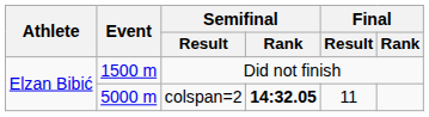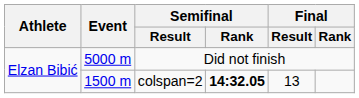Did not finish | Event: 1500 m -> 5000 m
colspan=2 | Event: 5000 m -> 1500 m
colspan=2 | Final / Result: 11 -> 13
